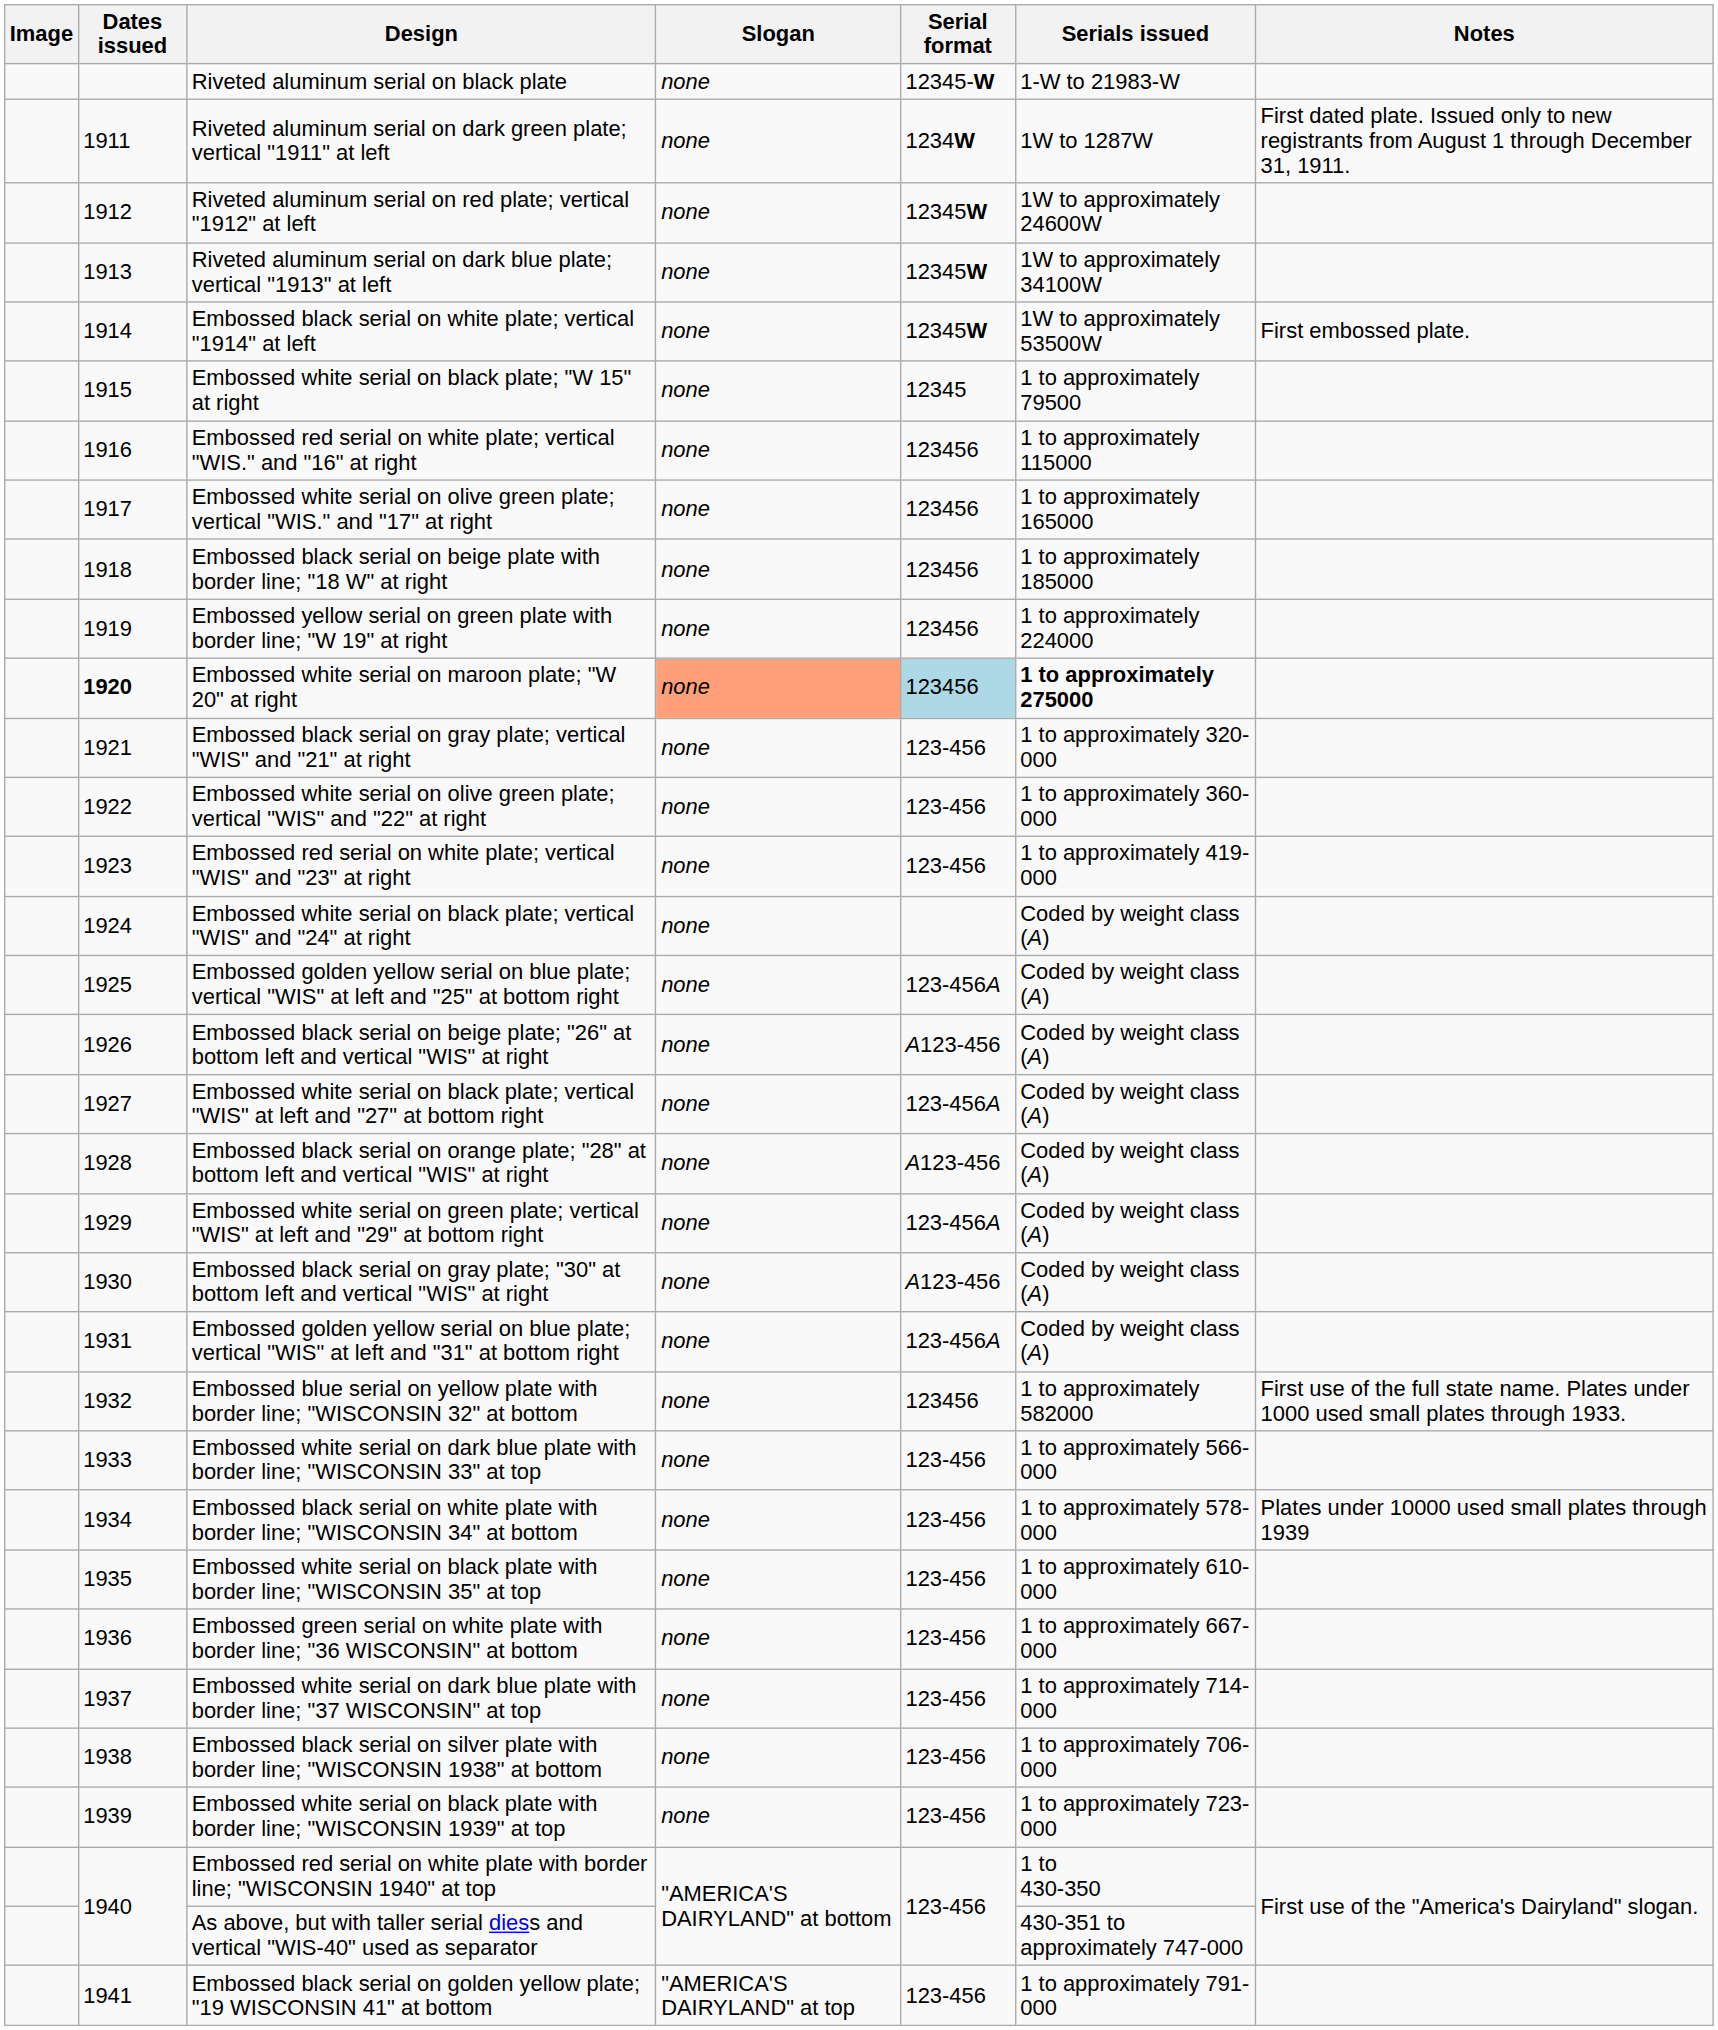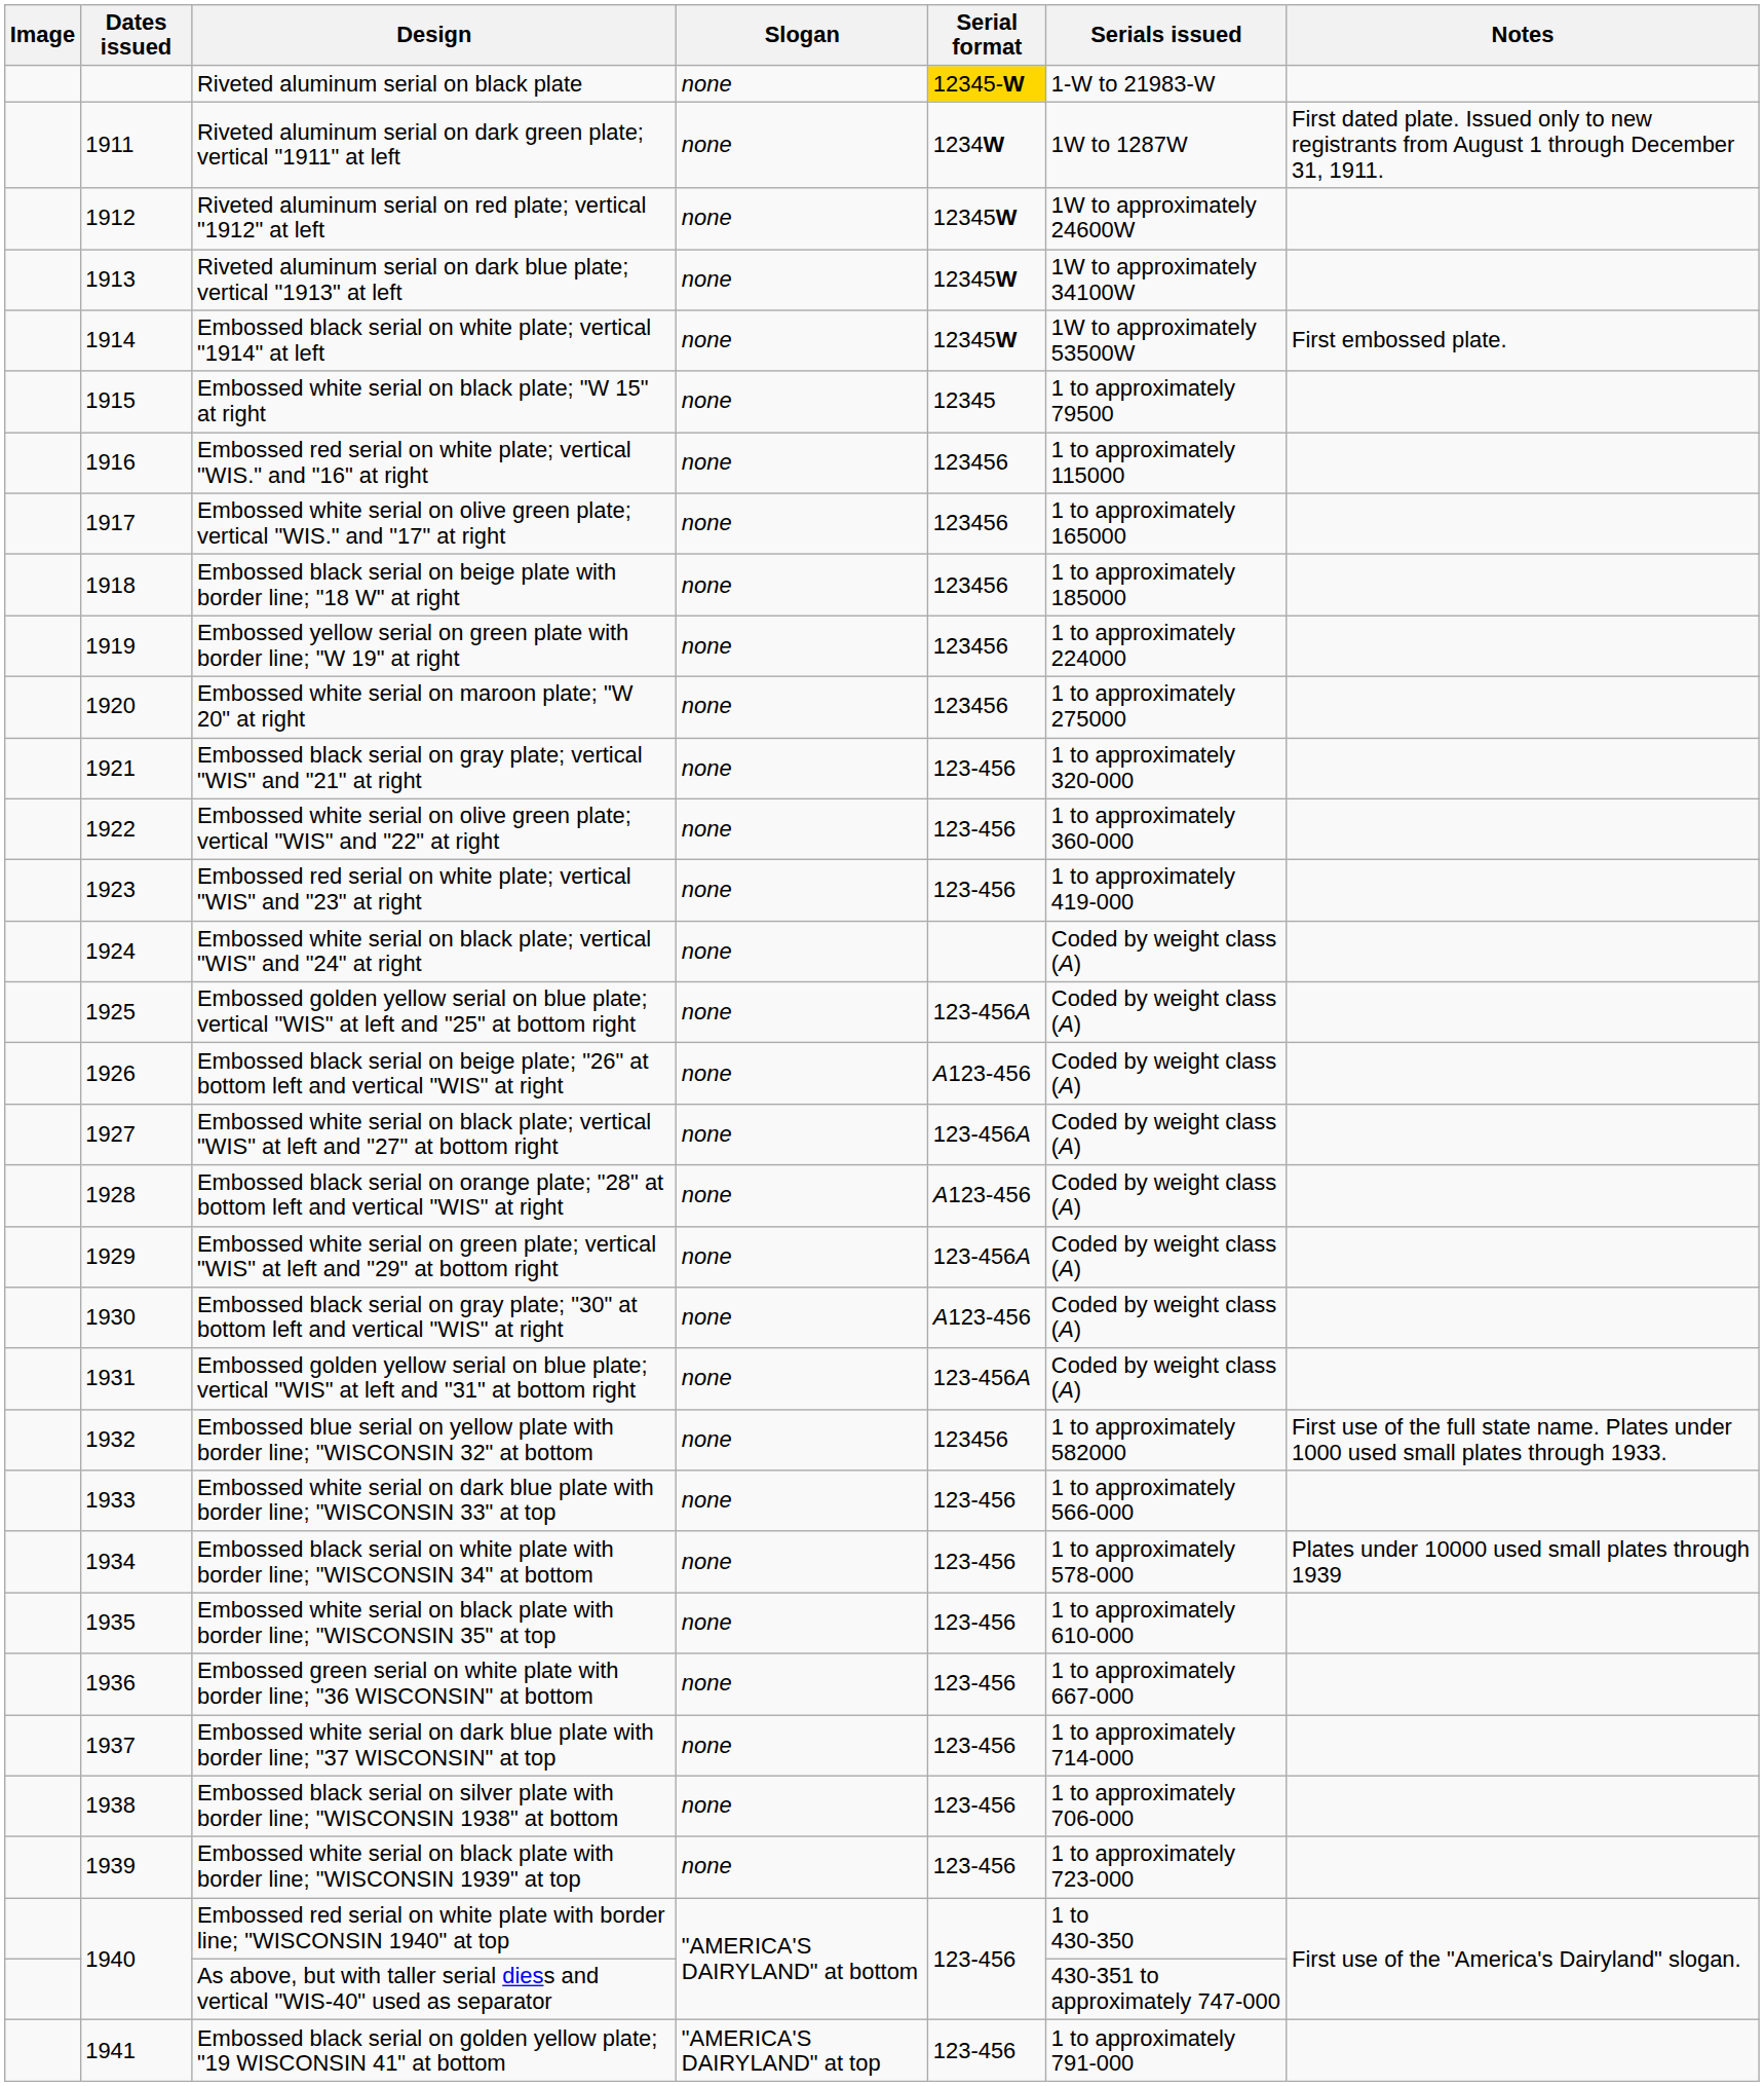Riveted aluminum serial on black plate | Serial format: no background -> gold background
Embossed white serial on maroon plate; "W 20" at right | Dates issued: bold -> normal
Embossed white serial on maroon plate; "W 20" at right | Slogan: lightsalmon background -> no background
Embossed white serial on maroon plate; "W 20" at right | Serial format: lightblue background -> no background
Embossed white serial on maroon plate; "W 20" at right | Serials issued: bold -> normal
